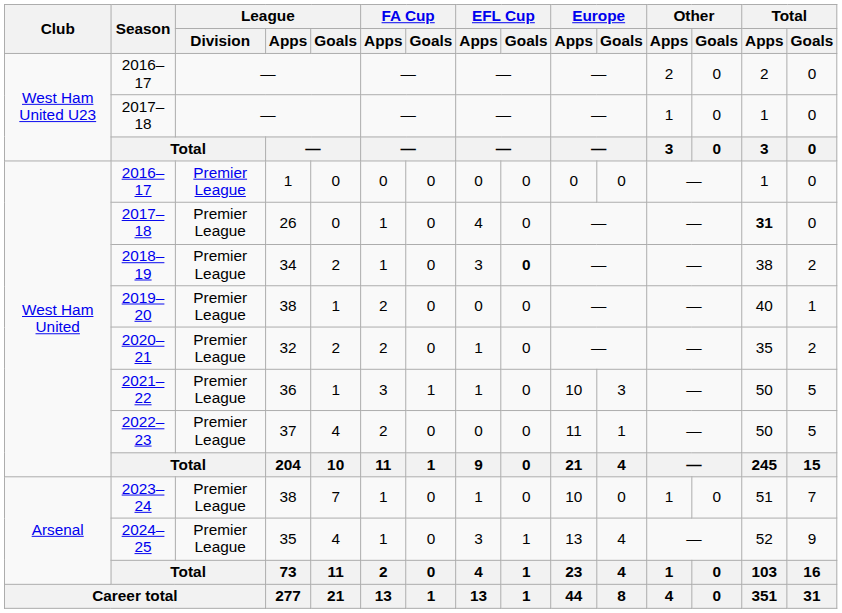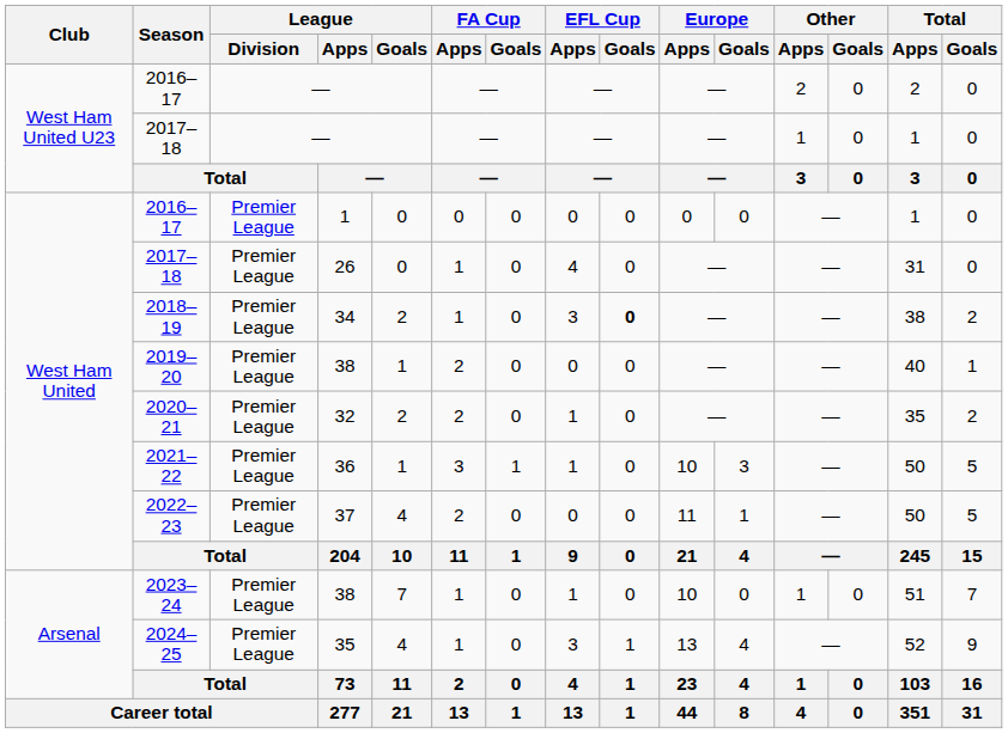2017–18 / 26 | Total / Apps: bold -> normal
